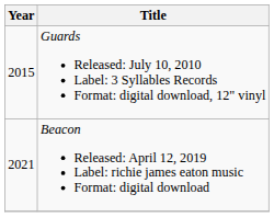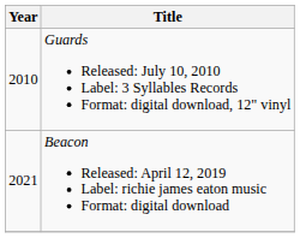row 2 | Year: 2015 -> 2010
